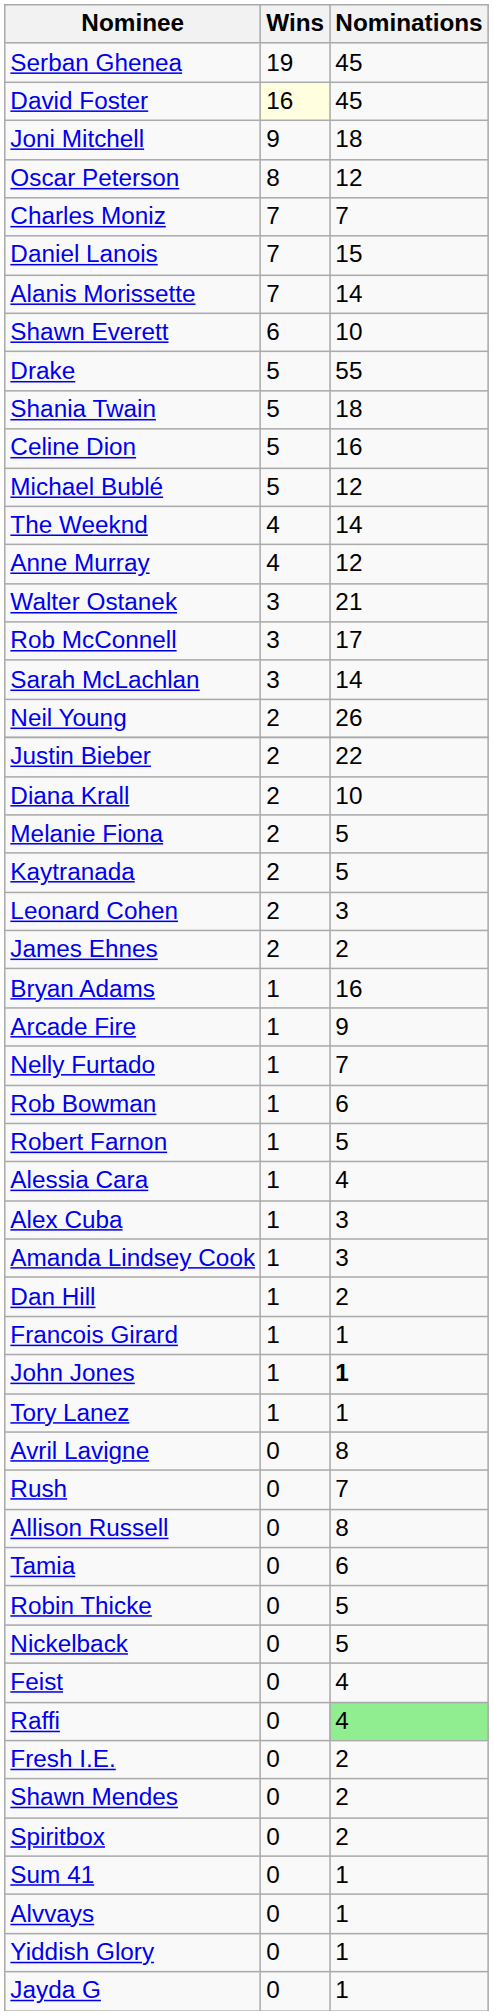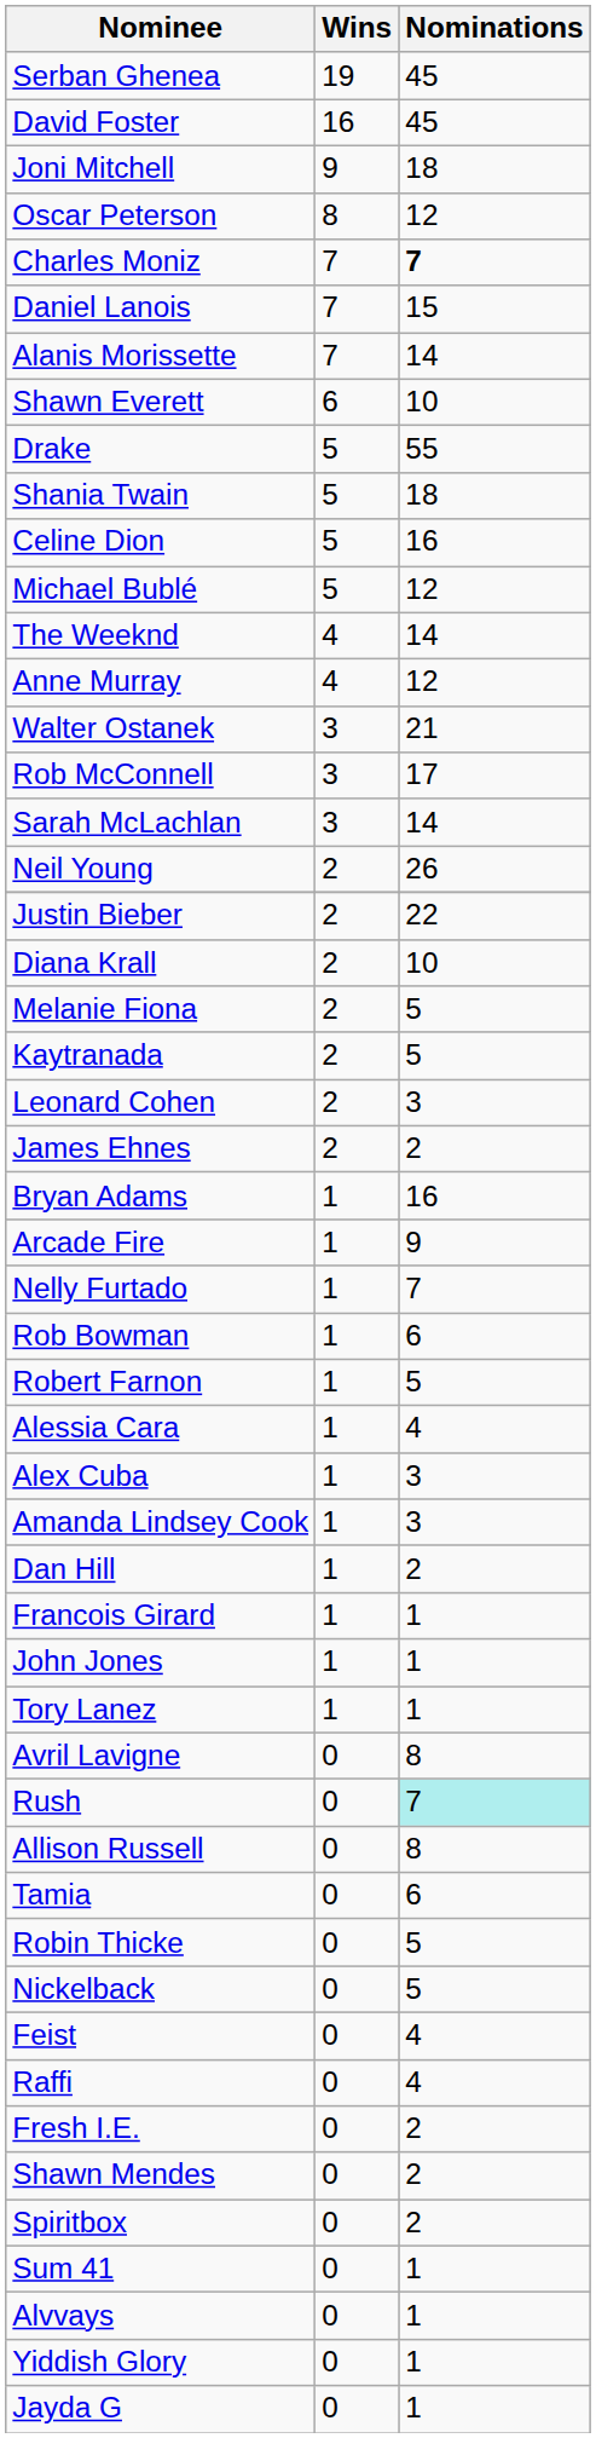David Foster | Wins: lightyellow background -> no background
Charles Moniz | Nominations: normal -> bold
John Jones | Nominations: bold -> normal
Rush | Nominations: no background -> paleturquoise background
Raffi | Nominations: lightgreen background -> no background
